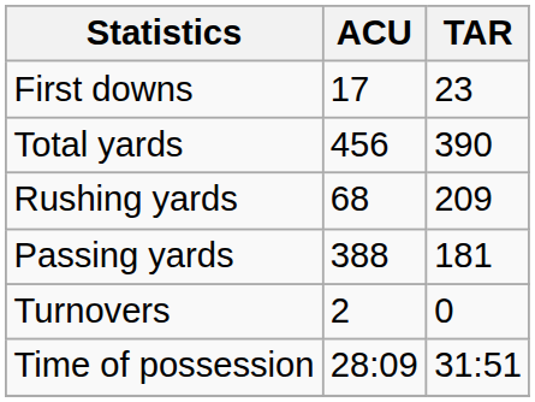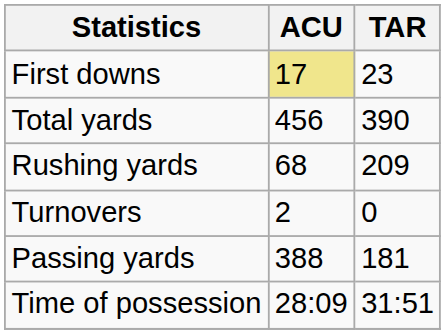First downs | ACU: no background -> khaki background
rows swapped: Passing yards <-> Turnovers
